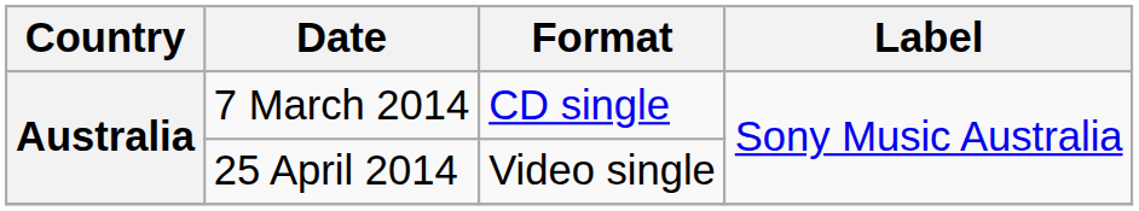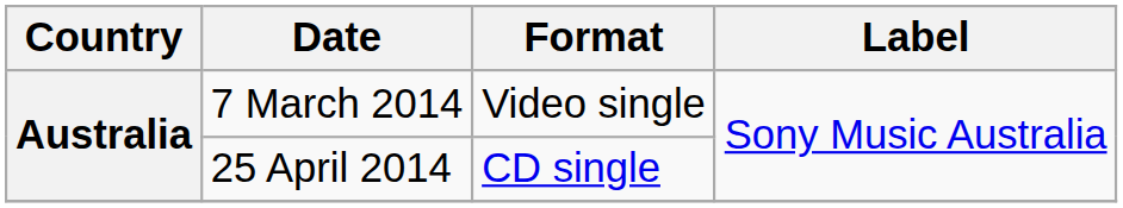7 March 2014 | Format: CD single -> Video single
25 April 2014 | Format: Video single -> CD single
